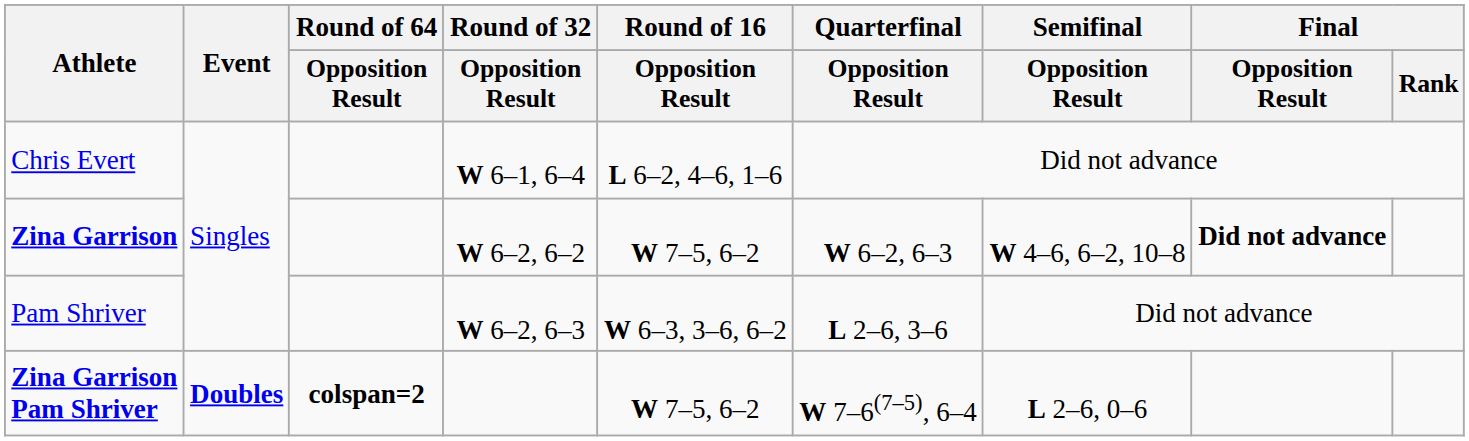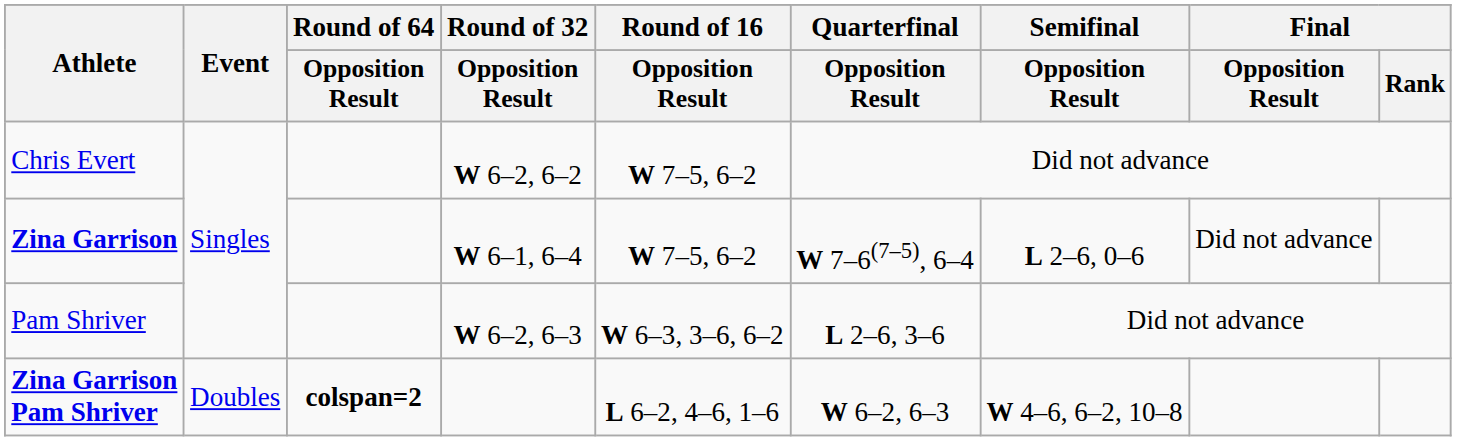Chris Evert | Round of 32 / Opposition Result: W 6–1, 6–4 -> W 6–2, 6–2
Chris Evert | Round of 16 / Opposition Result: L 6–2, 4–6, 1–6 -> W 7–5, 6–2
Zina Garrison | Round of 32 / Opposition Result: W 6–2, 6–2 -> W 6–1, 6–4
Zina Garrison | Quarterfinal / Opposition Result: W 6–2, 6–3 -> W 7–6(7–5), 6–4
Zina Garrison | Semifinal / Opposition Result: W 4–6, 6–2, 10–8 -> L 2–6, 0–6
Zina Garrison | Final / Opposition Result: bold -> normal
Zina Garrison Pam Shriver | Event: bold -> normal
Zina Garrison Pam Shriver | Round of 16 / Opposition Result: W 7–5, 6–2 -> L 6–2, 4–6, 1–6
Zina Garrison Pam Shriver | Quarterfinal / Opposition Result: W 7–6(7–5), 6–4 -> W 6–2, 6–3
Zina Garrison Pam Shriver | Semifinal / Opposition Result: L 2–6, 0–6 -> W 4–6, 6–2, 10–8
